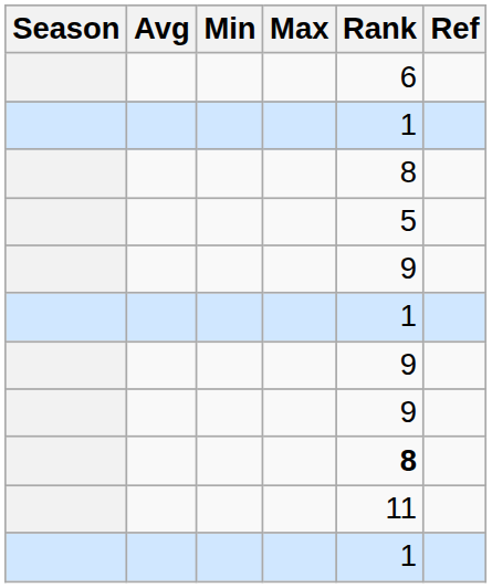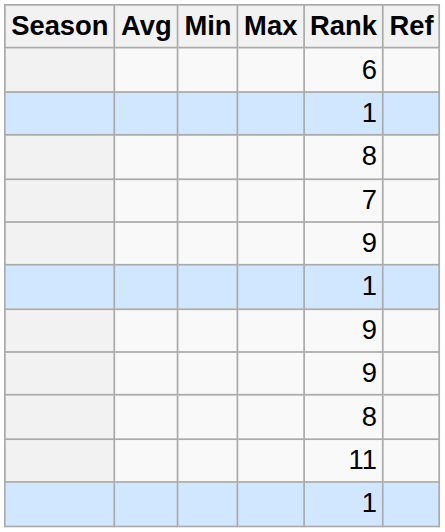row 5 | Rank: 5 -> 7
row 10 | Rank: bold -> normal
